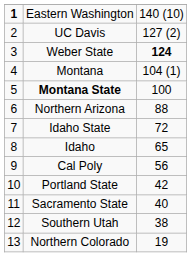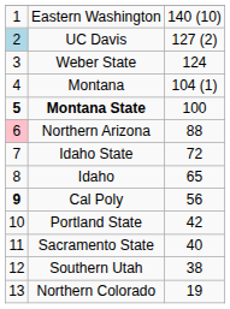Eastern Washington | column 1: bold -> normal
UC Davis | column 1: no background -> lightblue background
Weber State | column 3: bold -> normal
Montana State | column 1: normal -> bold
Northern Arizona | column 1: no background -> pink background
Cal Poly | column 1: normal -> bold
